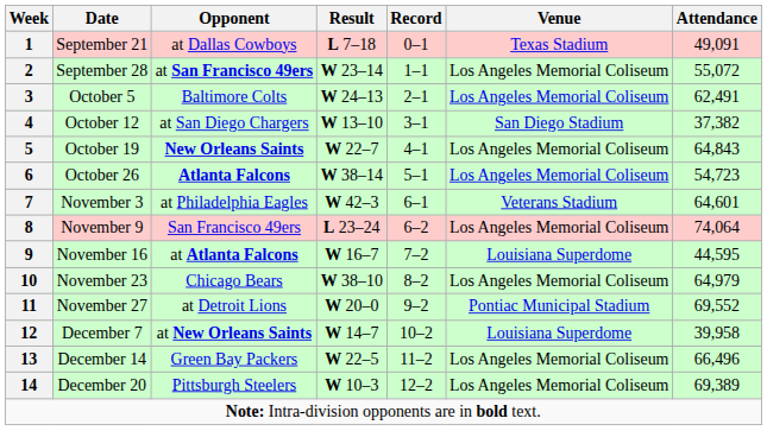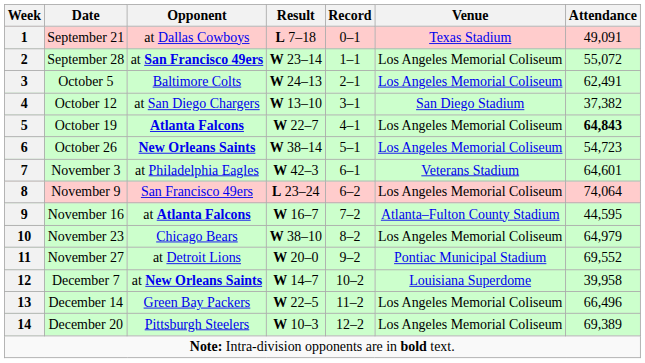5 | Opponent: New Orleans Saints -> Atlanta Falcons
5 | Attendance: normal -> bold
6 | Opponent: Atlanta Falcons -> New Orleans Saints
9 | Venue: Louisiana Superdome -> Atlanta–Fulton County Stadium
